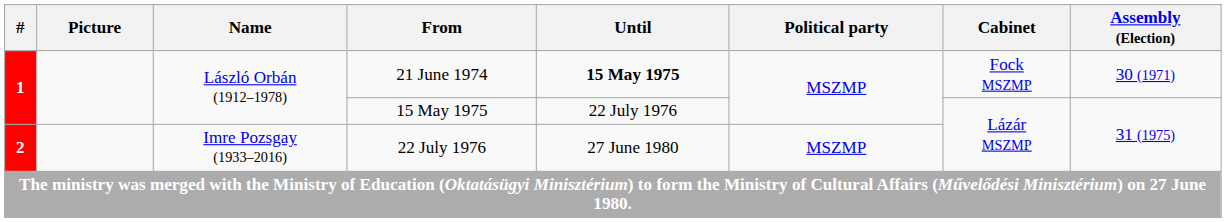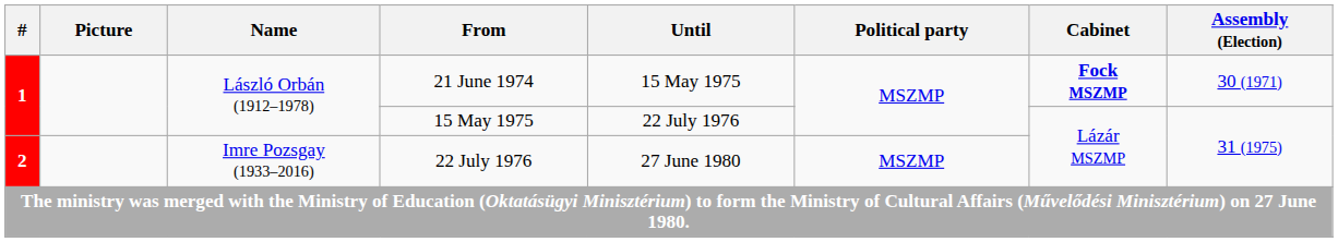21 June 1974 | Until: bold -> normal
21 June 1974 | Cabinet: normal -> bold
